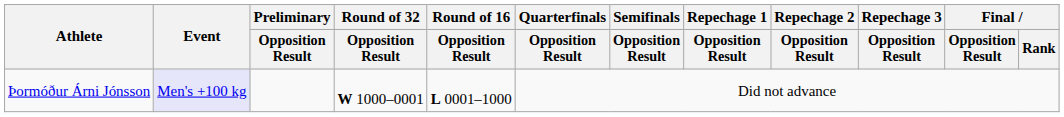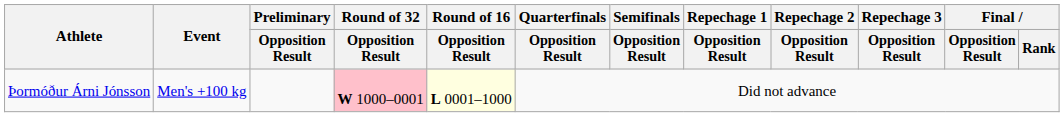Þormóður Árni Jónsson | Event: lavender background -> no background
Þormóður Árni Jónsson | Round of 32 / Opposition Result: no background -> pink background
Þormóður Árni Jónsson | Round of 16 / Opposition Result: no background -> lightyellow background
